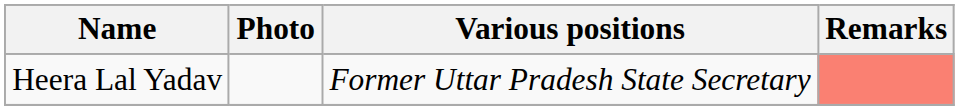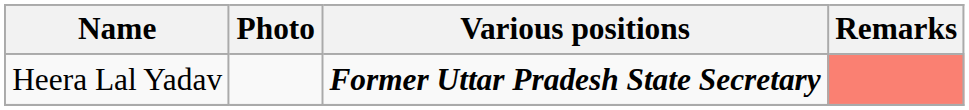Heera Lal Yadav | Various positions: normal -> bold
